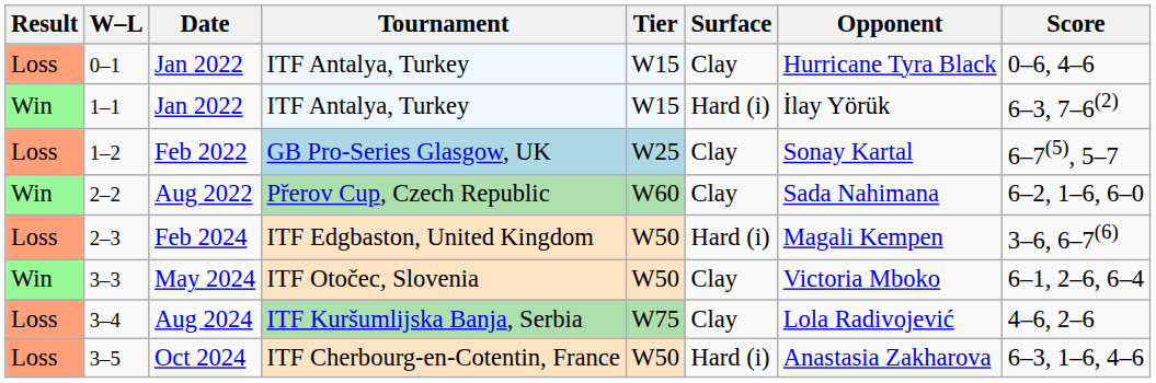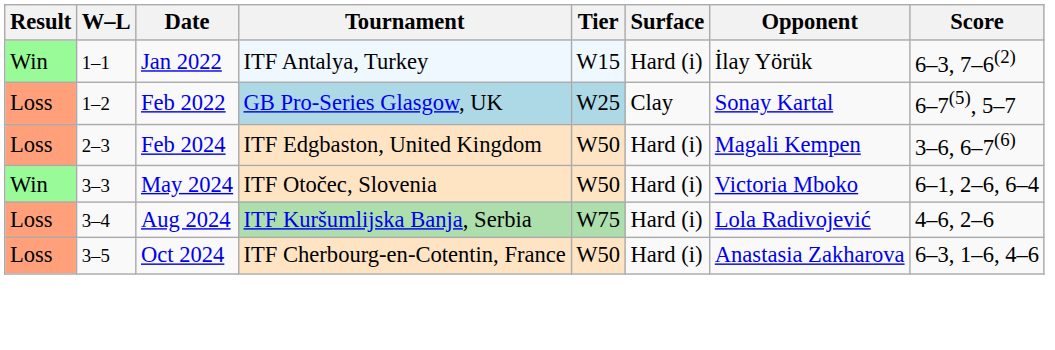- row: Loss | 0–1 | Jan 2022 | ITF Antalya, Turkey | W15 | Clay | Hurricane Tyra Black | 0–6, 4–6
- row: Win | 2–2 | Aug 2022 | Přerov Cup, Czech Republic | W60 | Clay | Sada Nahimana | 6–2, 1–6, 6–0
3–3 | Surface: Clay -> Hard (i)
3–4 | Surface: Clay -> Hard (i)
